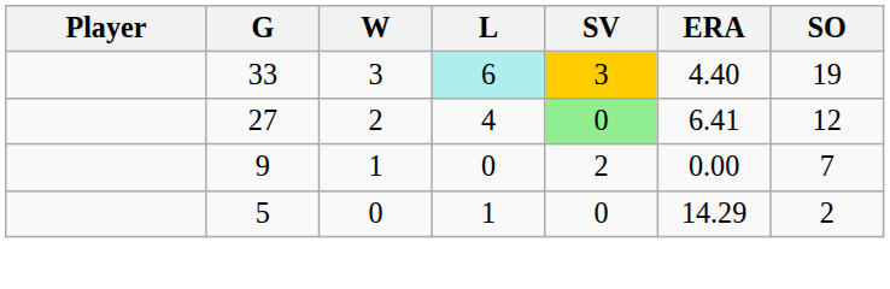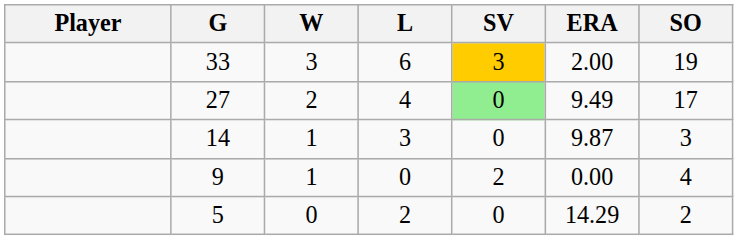33 | L: paleturquoise background -> no background
33 | ERA: 4.40 -> 2.00
27 | ERA: 6.41 -> 9.49
27 | SO: 12 -> 17
+ row: 14 | 1 | 3 | 0 | 9.87 | 3
9 | SO: 7 -> 4
5 | L: 1 -> 2
